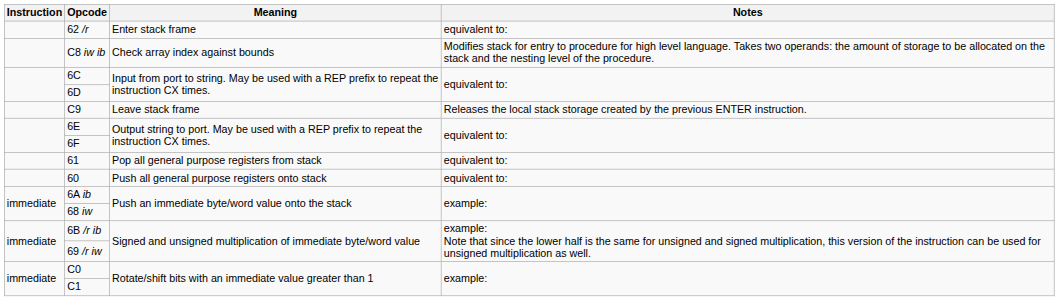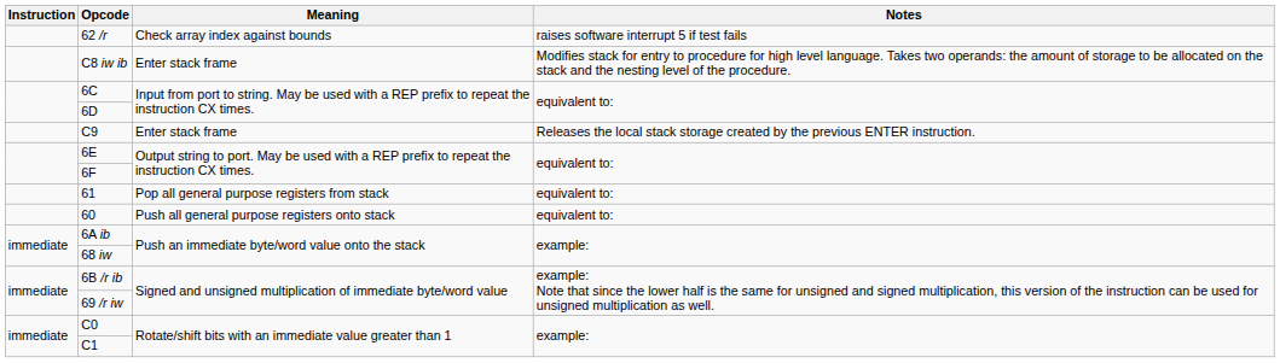62 /r | Meaning: Enter stack frame -> Check array index against bounds
62 /r | Notes: equivalent to: -> raises software interrupt 5 if test fails
C8 iw ib | Meaning: Check array index against bounds -> Enter stack frame
C9 | Meaning: Leave stack frame -> Enter stack frame
